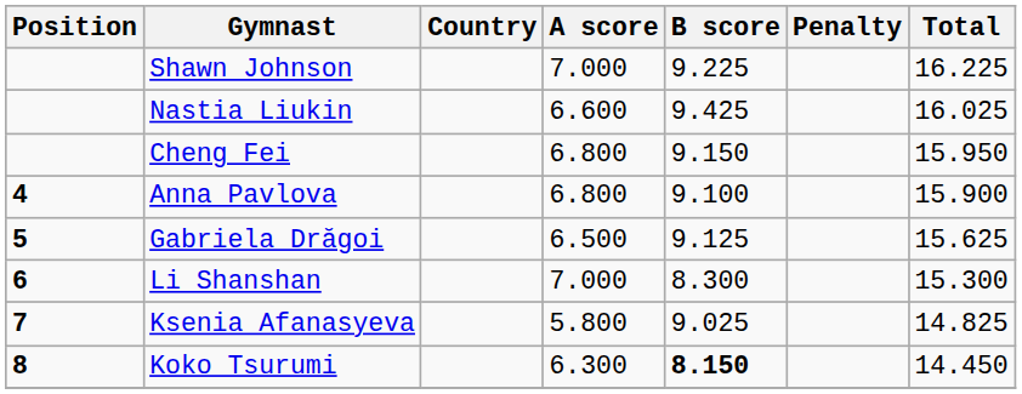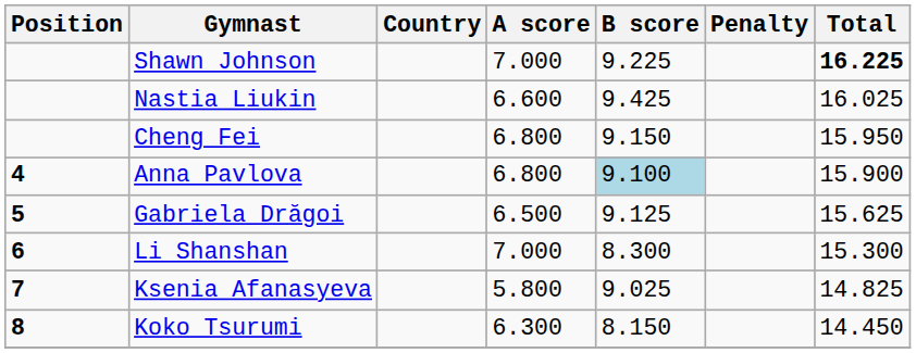Shawn Johnson | Total: normal -> bold
Anna Pavlova | B score: no background -> lightblue background
Koko Tsurumi | B score: bold -> normal
